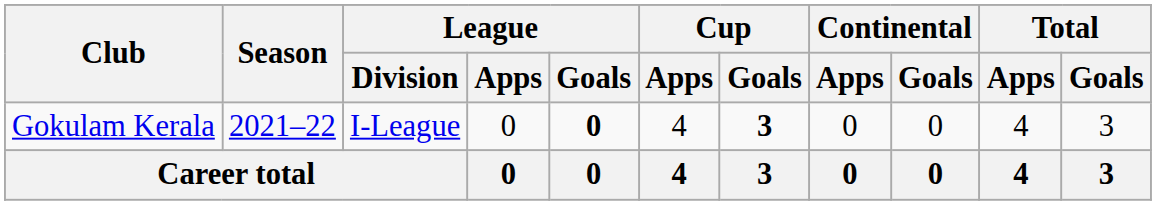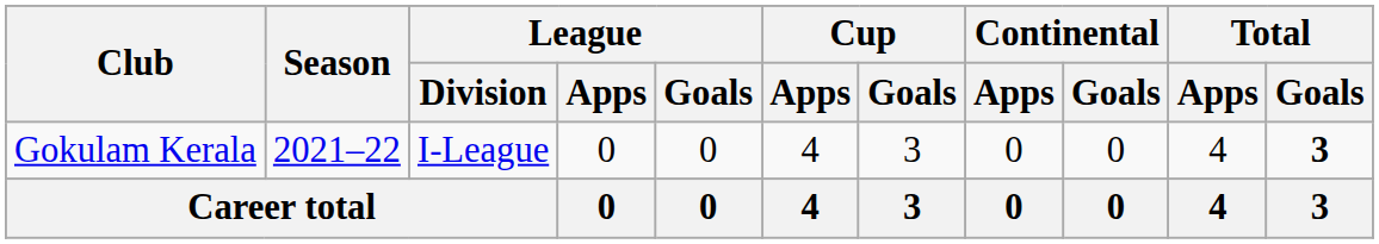Gokulam Kerala | League / Goals: bold -> normal
Gokulam Kerala | Cup / Goals: bold -> normal
Gokulam Kerala | Total / Goals: normal -> bold
